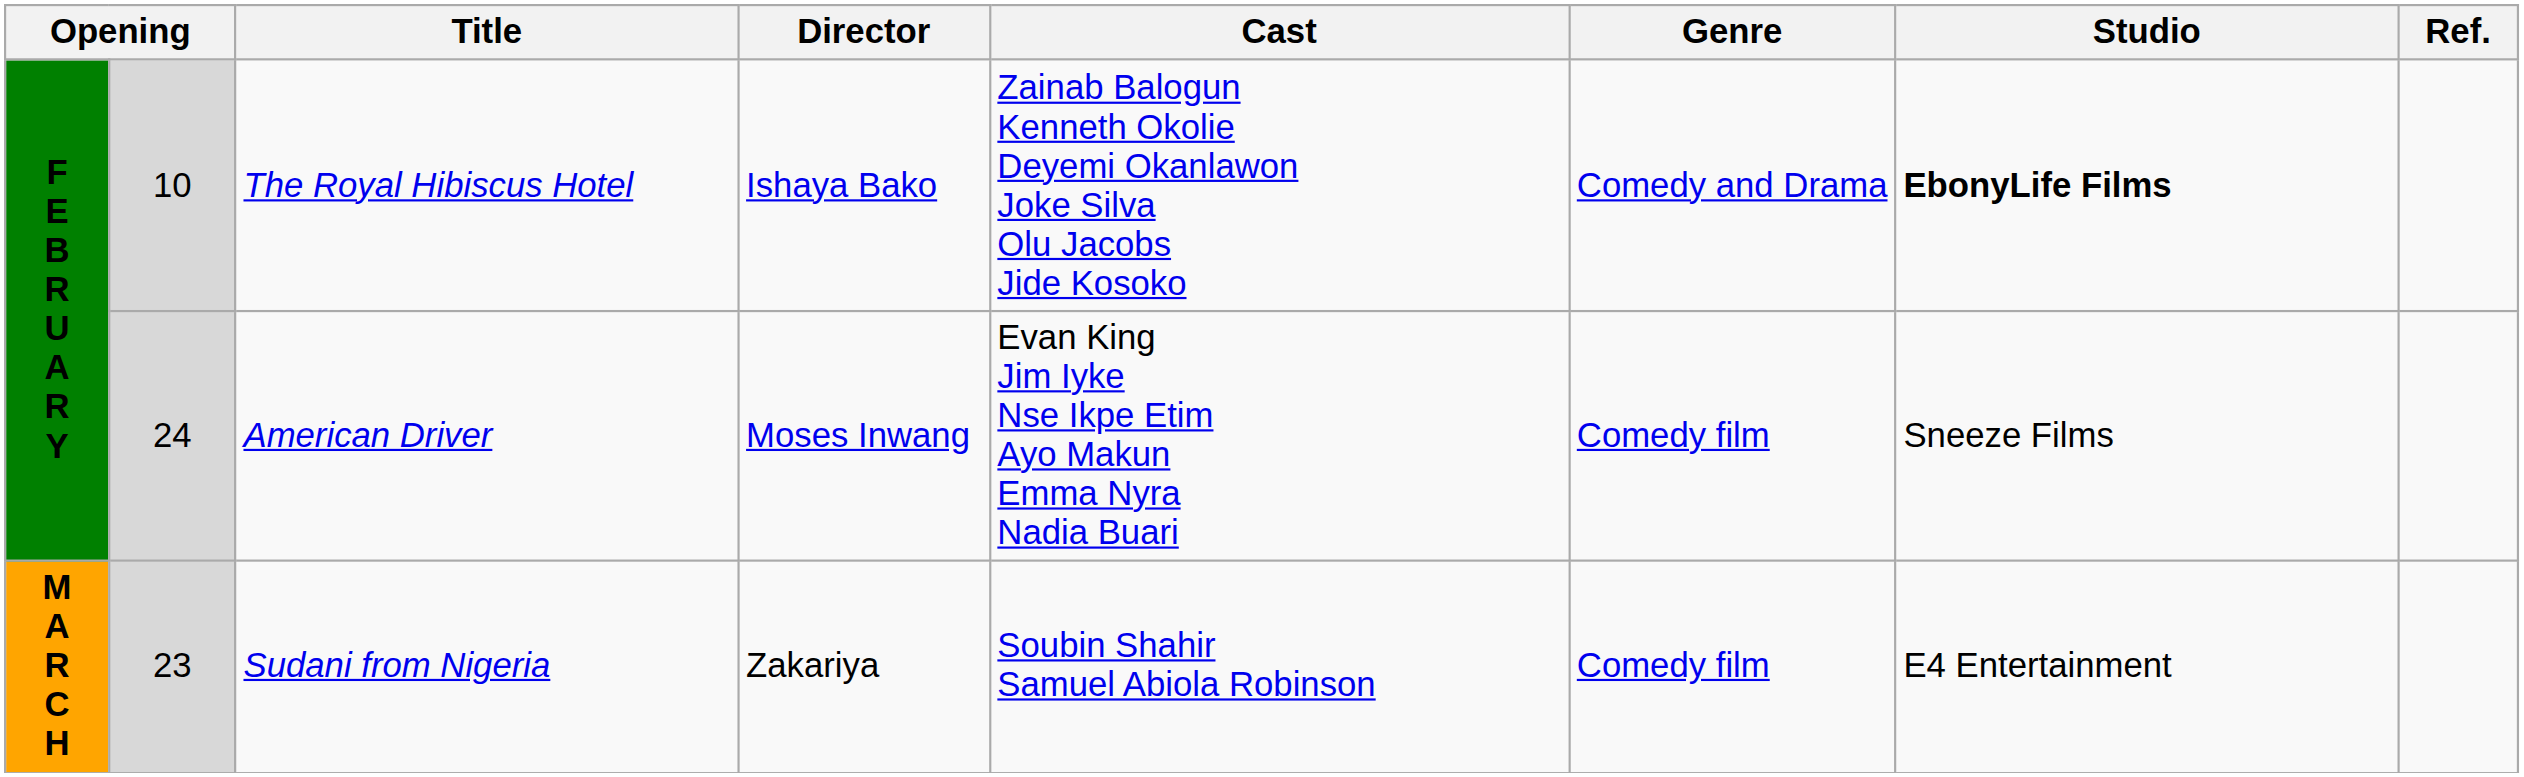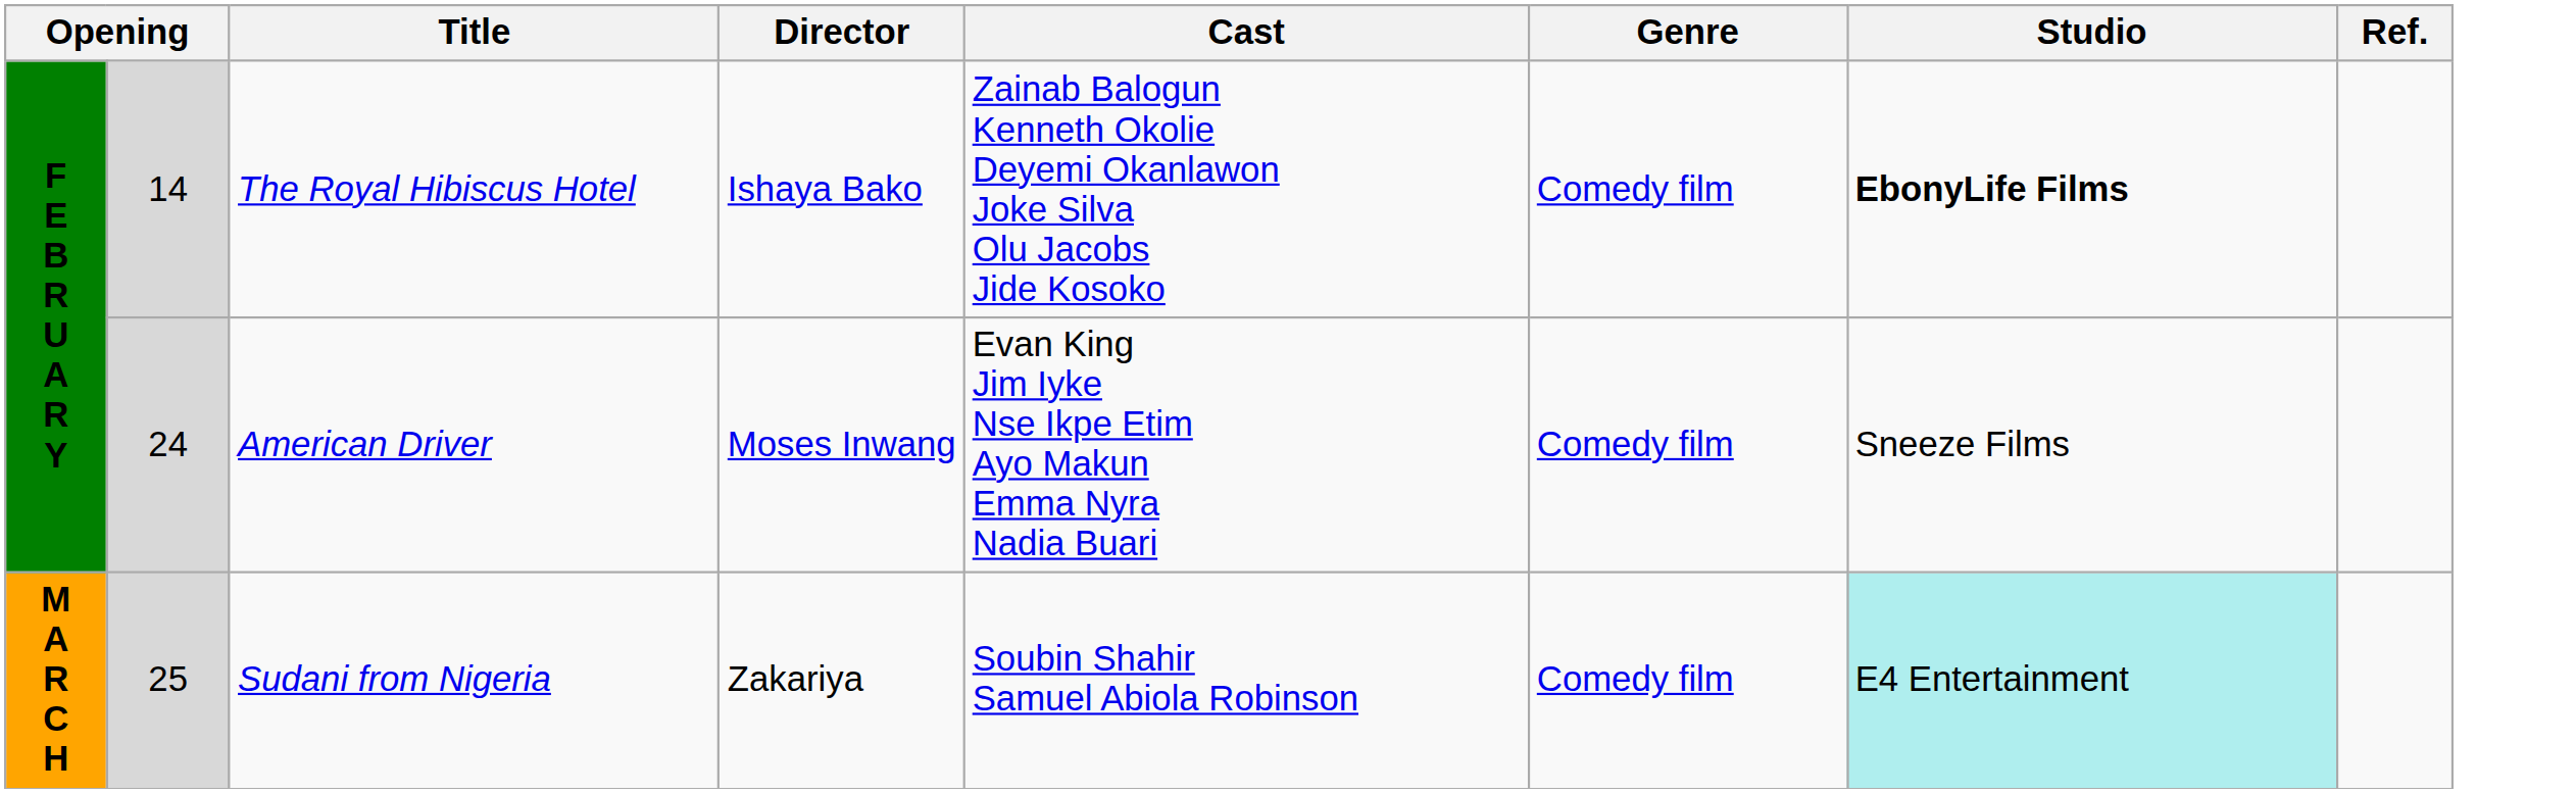The Royal Hibiscus Hotel | column 2: 10 -> 14
The Royal Hibiscus Hotel | Genre: Comedy and Drama -> Comedy film
Sudani from Nigeria | column 2: 23 -> 25
Sudani from Nigeria | Studio: no background -> paleturquoise background
